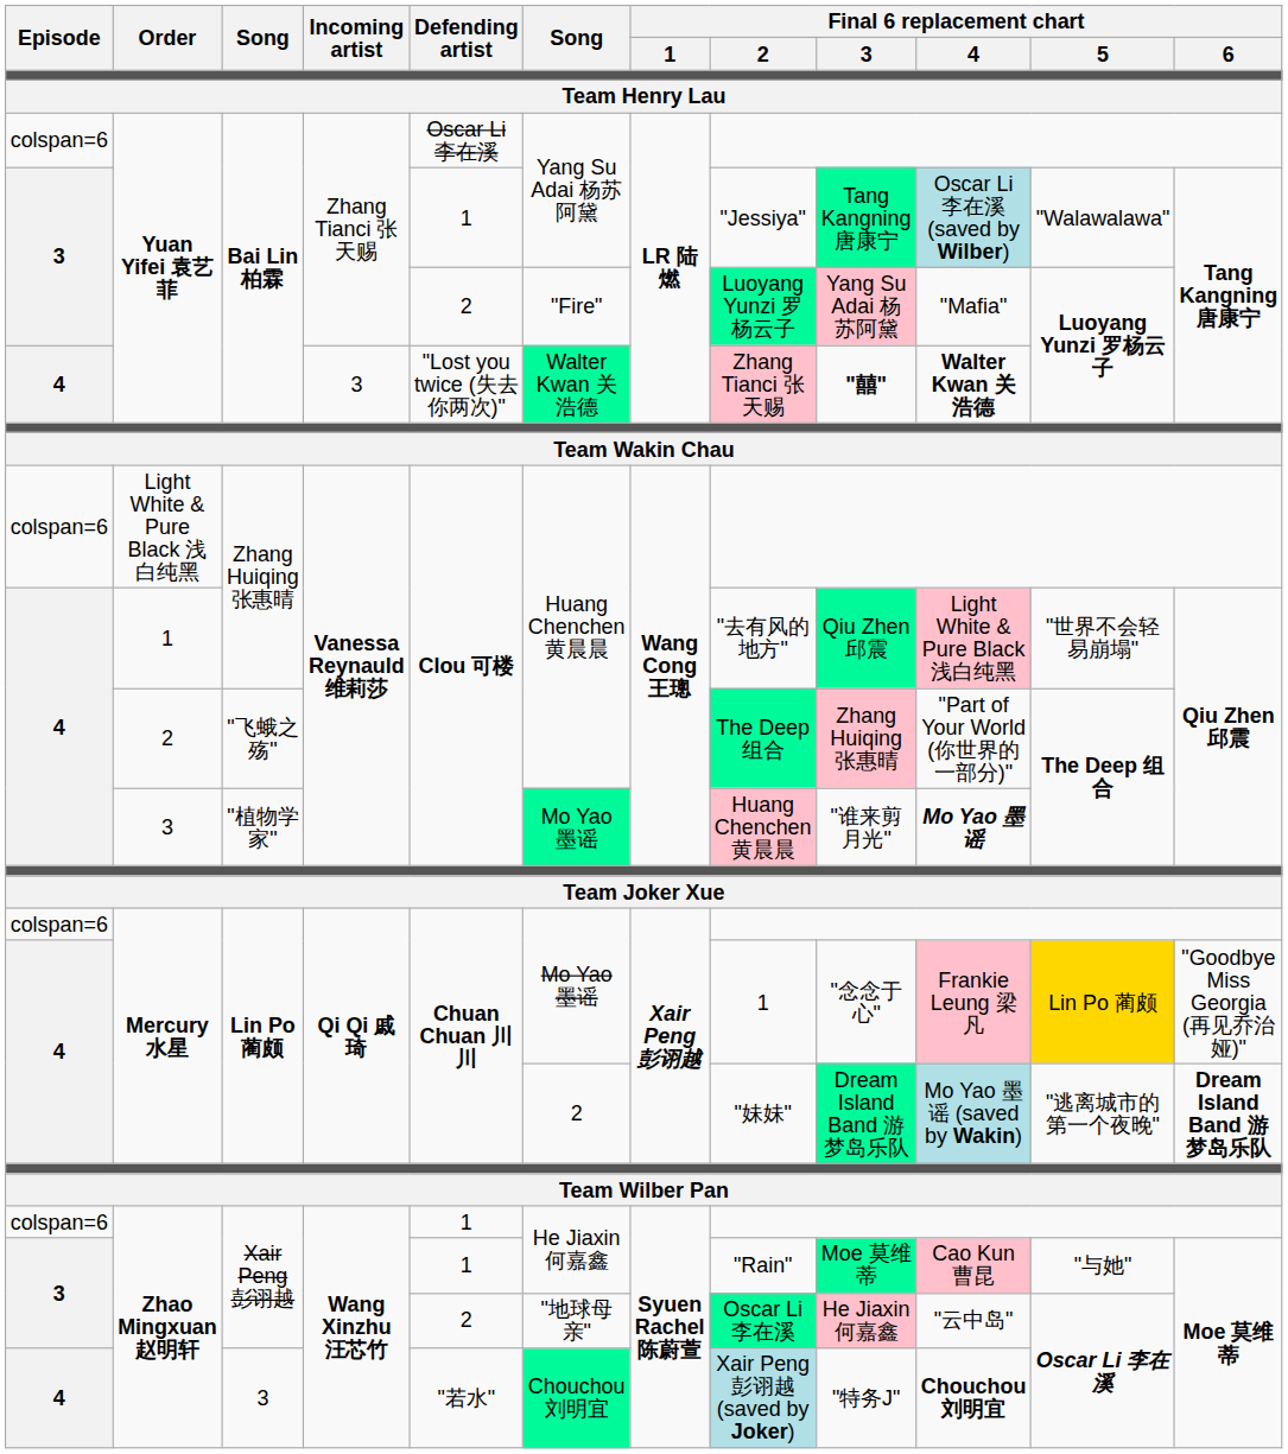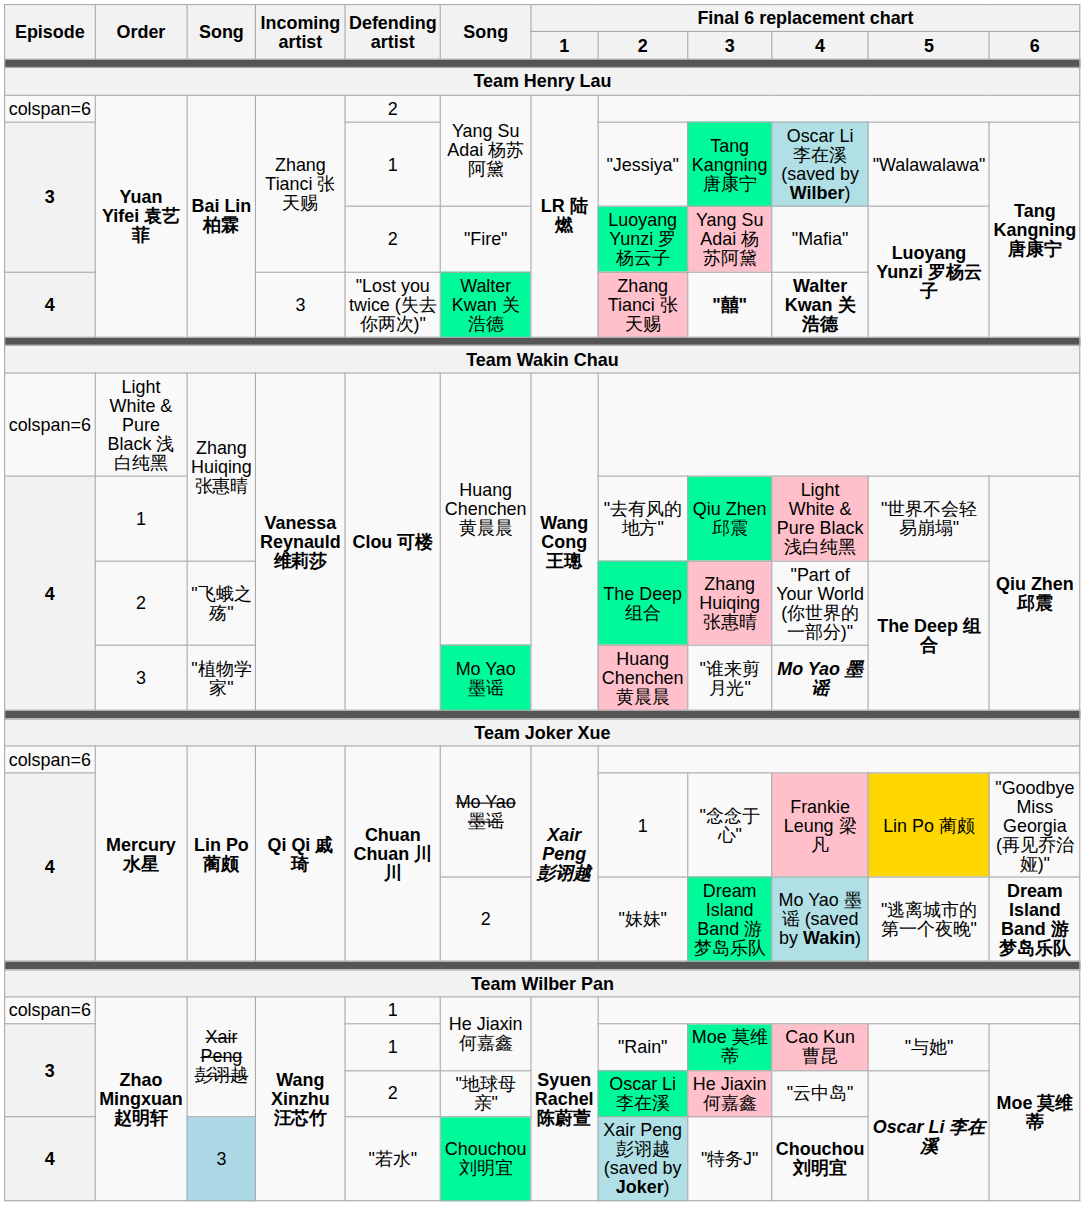colspan=6 / Yuan Yifei 袁艺菲 | Defending artist: Oscar Li 李在溪 -> 2
4 / Zhao Mingxuan 赵明轩 | column 3: no background -> lightblue background
